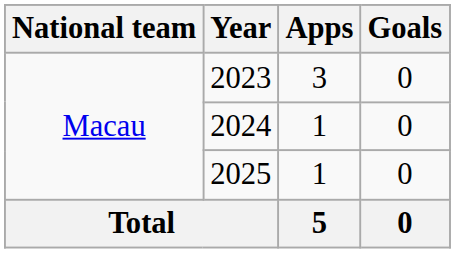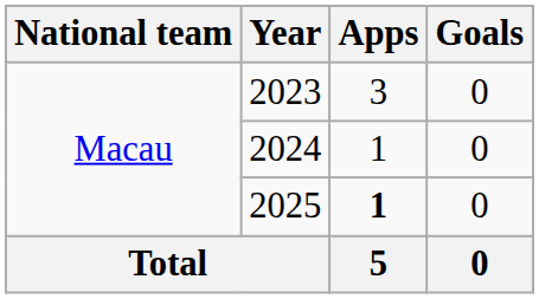2025 | Apps: normal -> bold
